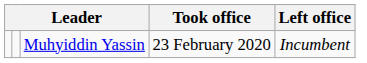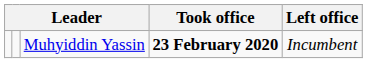Muhyiddin Yassin | Took office: normal -> bold
